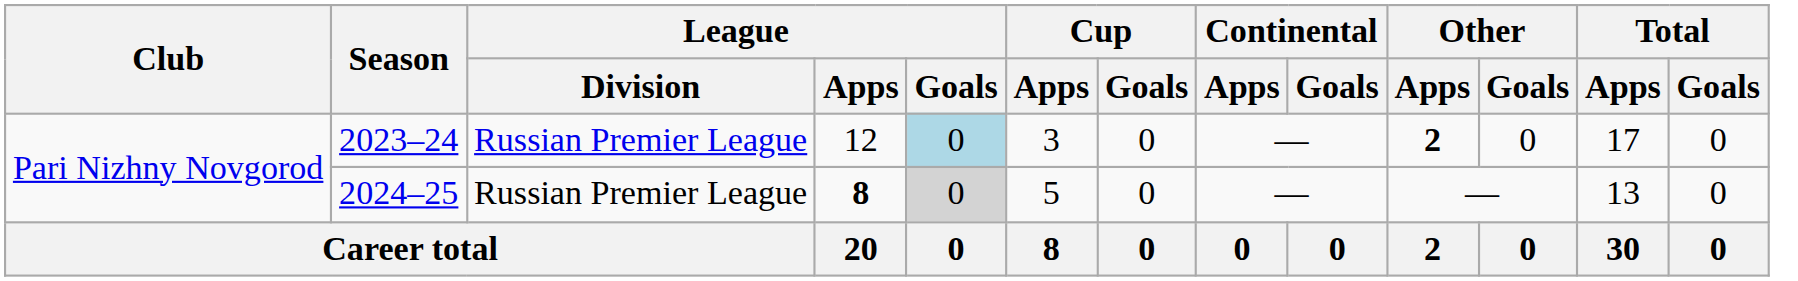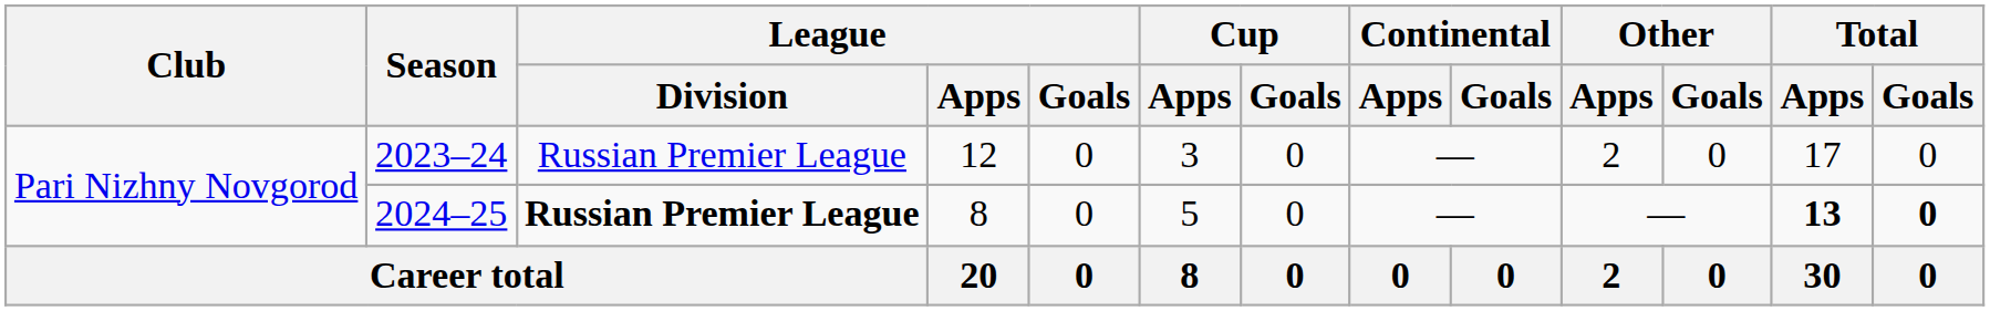2023–24 | League / Goals: lightblue background -> no background
2023–24 | Other / Apps: bold -> normal
2024–25 | League / Division: normal -> bold
2024–25 | League / Apps: bold -> normal
2024–25 | League / Goals: lightgrey background -> no background
2024–25 | Total / Apps: normal -> bold
2024–25 | Total / Goals: normal -> bold
